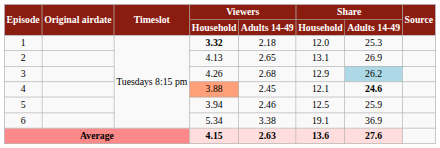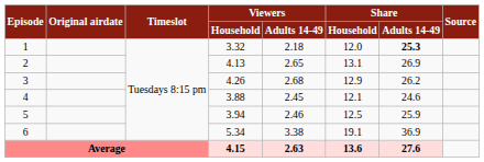1 | Viewers / Household: bold -> normal
1 | Share / Adults 14-49: normal -> bold
3 | Share / Adults 14-49: lightblue background -> no background
4 | Viewers / Household: lightsalmon background -> no background
4 | Share / Adults 14-49: bold -> normal
